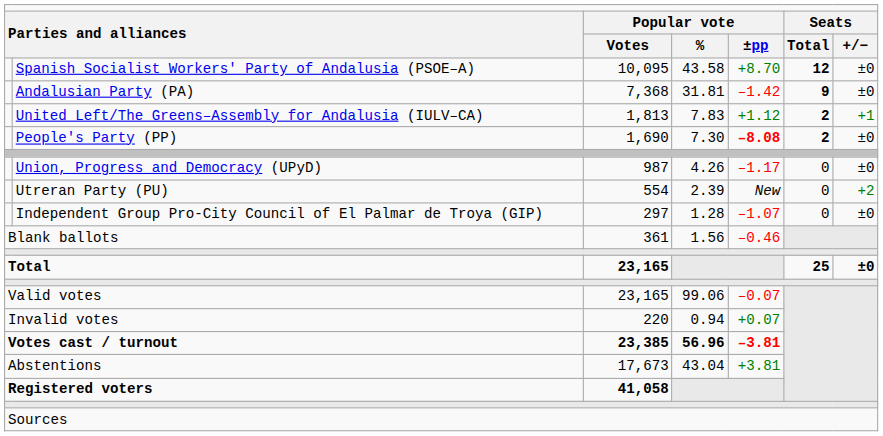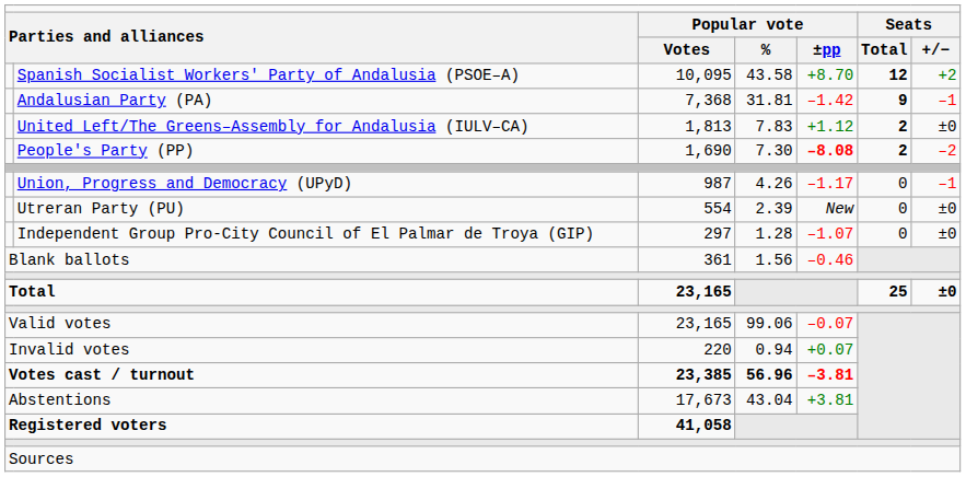Spanish Socialist Workers' Party of Andalusia (PSOE–A) | column 7: ±0 -> +2
Andalusian Party (PA) | column 7: ±0 -> –1
United Left/The Greens–Assembly for Andalusia (IULV–CA) | column 7: +1 -> ±0
People's Party (PP) | column 7: ±0 -> –2
Union, Progress and Democracy (UPyD) | column 7: ±0 -> –1
Utreran Party (PU) | column 7: +2 -> ±0
